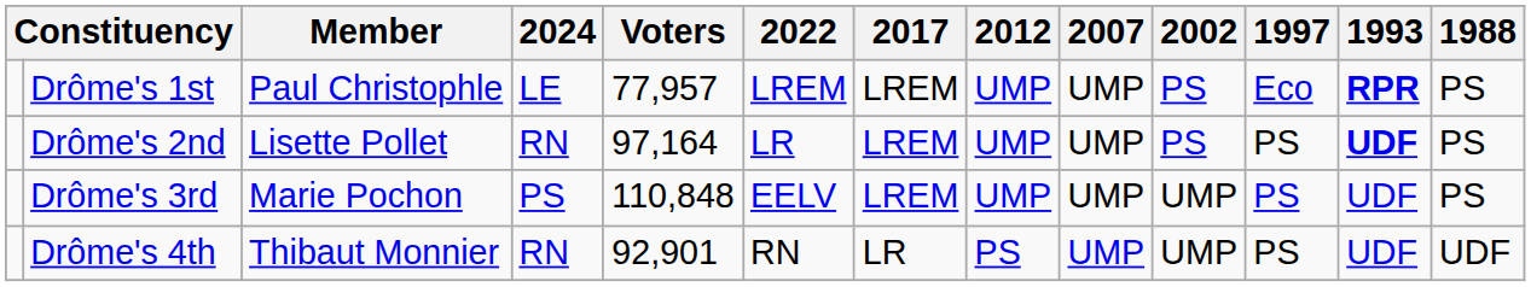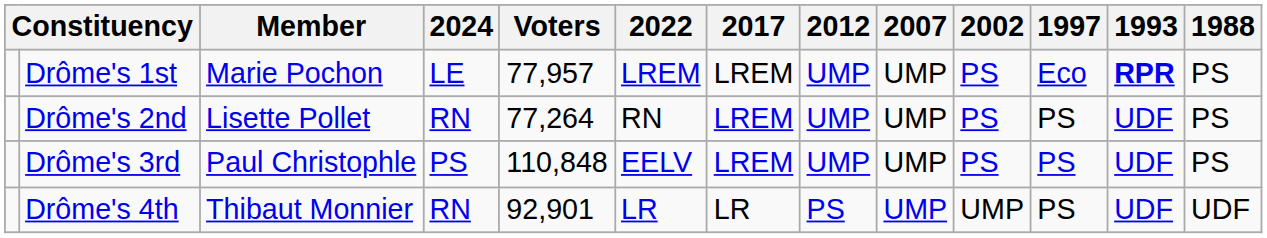Drôme's 1st | Member: Paul Christophle -> Marie Pochon
Drôme's 2nd | Voters: 97,164 -> 77,264
Drôme's 2nd | 2022: LR -> RN
Drôme's 2nd | 1993: bold -> normal
Drôme's 3rd | Member: Marie Pochon -> Paul Christophle
Drôme's 3rd | 2002: UMP -> PS
Drôme's 4th | 2022: RN -> LR
